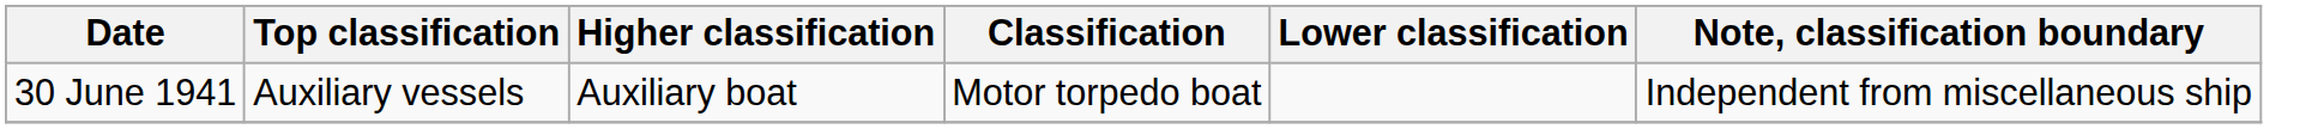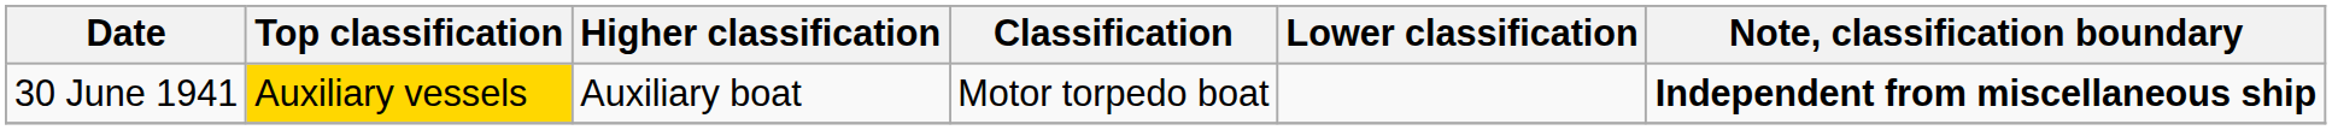30 June 1941 | Top classification: no background -> gold background
30 June 1941 | Note, classification boundary: normal -> bold
